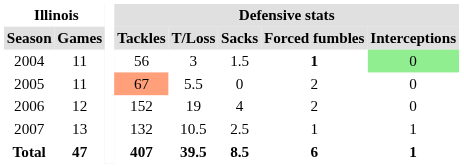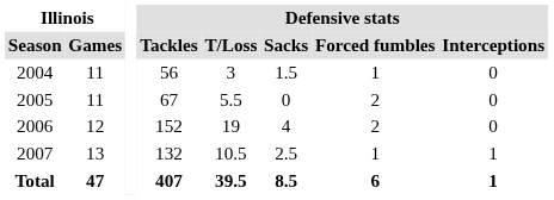2004 | Defensive stats / Forced fumbles: bold -> normal
2004 | Defensive stats / Interceptions: lightgreen background -> no background
2005 | Defensive stats / Tackles: lightsalmon background -> no background
